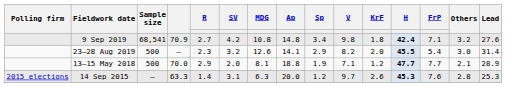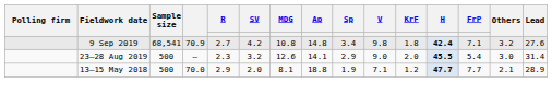23–28 Aug 2019 | V: 8.2 -> 9.0
- row: 2015 elections | 14 Sep 2015 | – | 63.3 | 1.4 | 3.1 | 6.3 | 20.0 | 1.2 | 9.7 | 2.6 | 45.3 | 7.6 | 2.8 | 25.3
